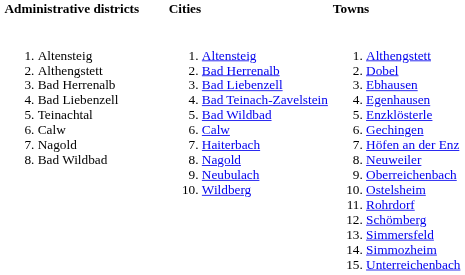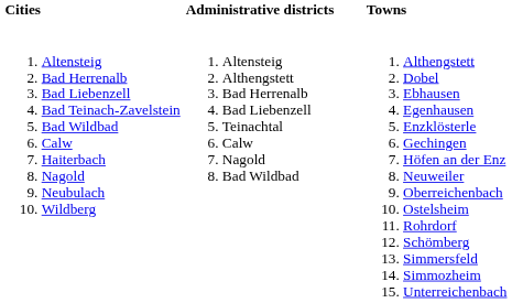columns swapped: Cities <-> Administrative districts
